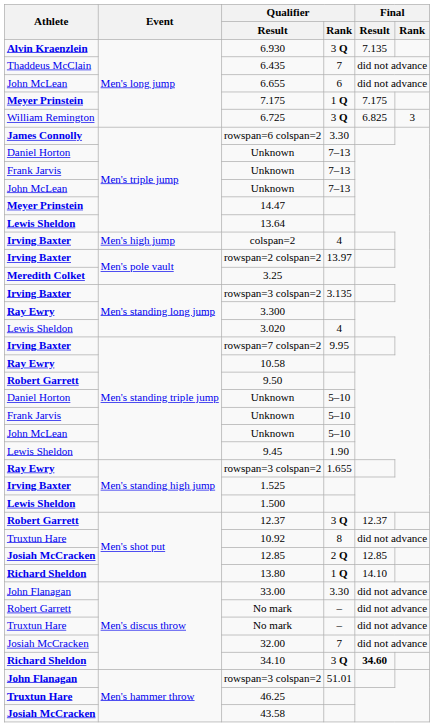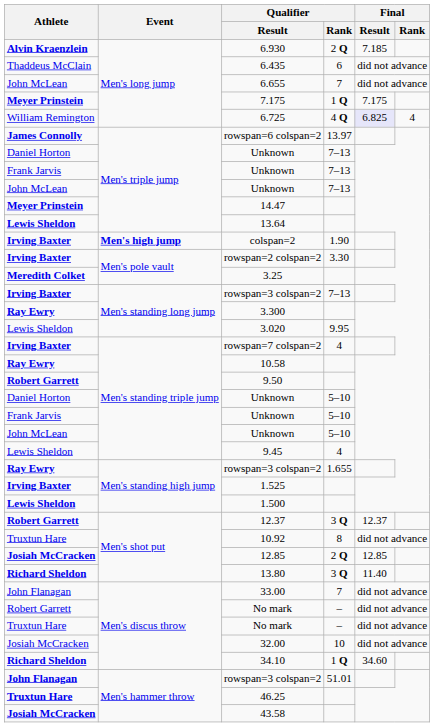6.930 | Qualifier / Rank: 3 Q -> 2 Q
6.930 | Final / Result: 7.135 -> 7.185
6.435 | Qualifier / Rank: 7 -> 6
6.655 | Qualifier / Rank: 6 -> 7
6.725 | Qualifier / Rank: 3 Q -> 4 Q
6.725 | Final / Result: no background -> lavender background
6.725 | Final / Rank: 3 -> 4
rowspan=6 colspan=2 | Qualifier / Rank: 3.30 -> 13.97
colspan=2 | Event: normal -> bold
colspan=2 | Qualifier / Rank: 4 -> 1.90
rowspan=2 colspan=2 | Qualifier / Rank: 13.97 -> 3.30
Irving Baxter / rowspan=3 colspan=2 | Qualifier / Rank: 3.135 -> 7–13
3.020 | Qualifier / Rank: 4 -> 9.95
rowspan=7 colspan=2 | Qualifier / Rank: 9.95 -> 4
9.45 | Qualifier / Rank: 1.90 -> 4
13.80 | Qualifier / Rank: 1 Q -> 3 Q
13.80 | Final / Result: 14.10 -> 11.40
33.00 | Qualifier / Rank: 3.30 -> 7
32.00 | Qualifier / Rank: 7 -> 10
34.10 | Qualifier / Rank: 3 Q -> 1 Q
34.10 | Final / Result: bold -> normal
